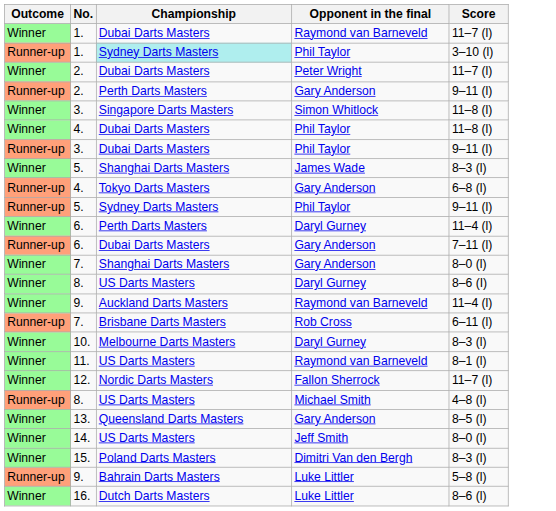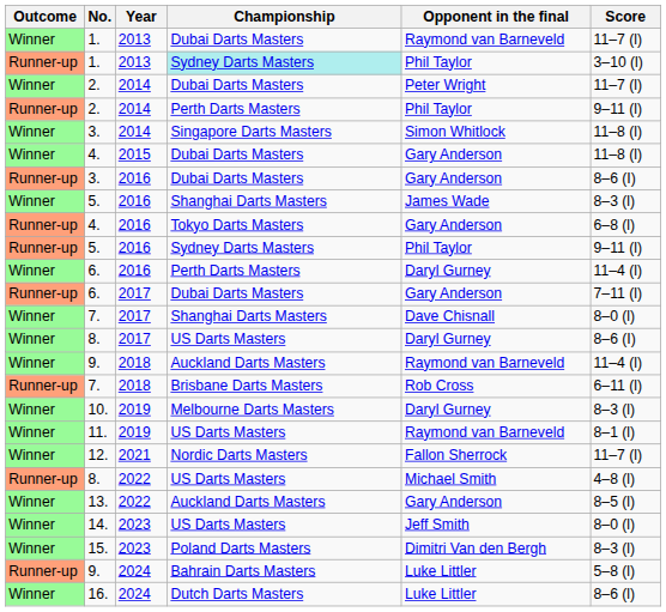+ column: Year | 2013 | 2013 | 2014 | 2014 | 2014 | 2015 | 2016 | 2016 | 2016 | 2016 | 2016 | 2017 | 2017 | 2017 | 2018 | 2018 | 2019 | 2019 | 2021 | 2022 | 2022 | 2023 | 2023 | 2024 | 2024
Runner-up / 2. | Opponent in the final: Gary Anderson -> Phil Taylor
Winner / 4. | Opponent in the final: Phil Taylor -> Gary Anderson
Runner-up / 3. | Opponent in the final: Phil Taylor -> Gary Anderson
Runner-up / 3. | Score: 9–11 (l) -> 8–6 (I)
Winner / 7. | Opponent in the final: Gary Anderson -> Dave Chisnall
13. | Championship: Queensland Darts Masters -> Auckland Darts Masters
